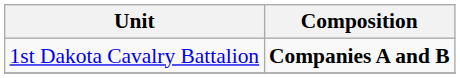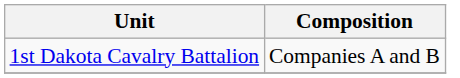1st Dakota Cavalry Battalion | Composition: bold -> normal
